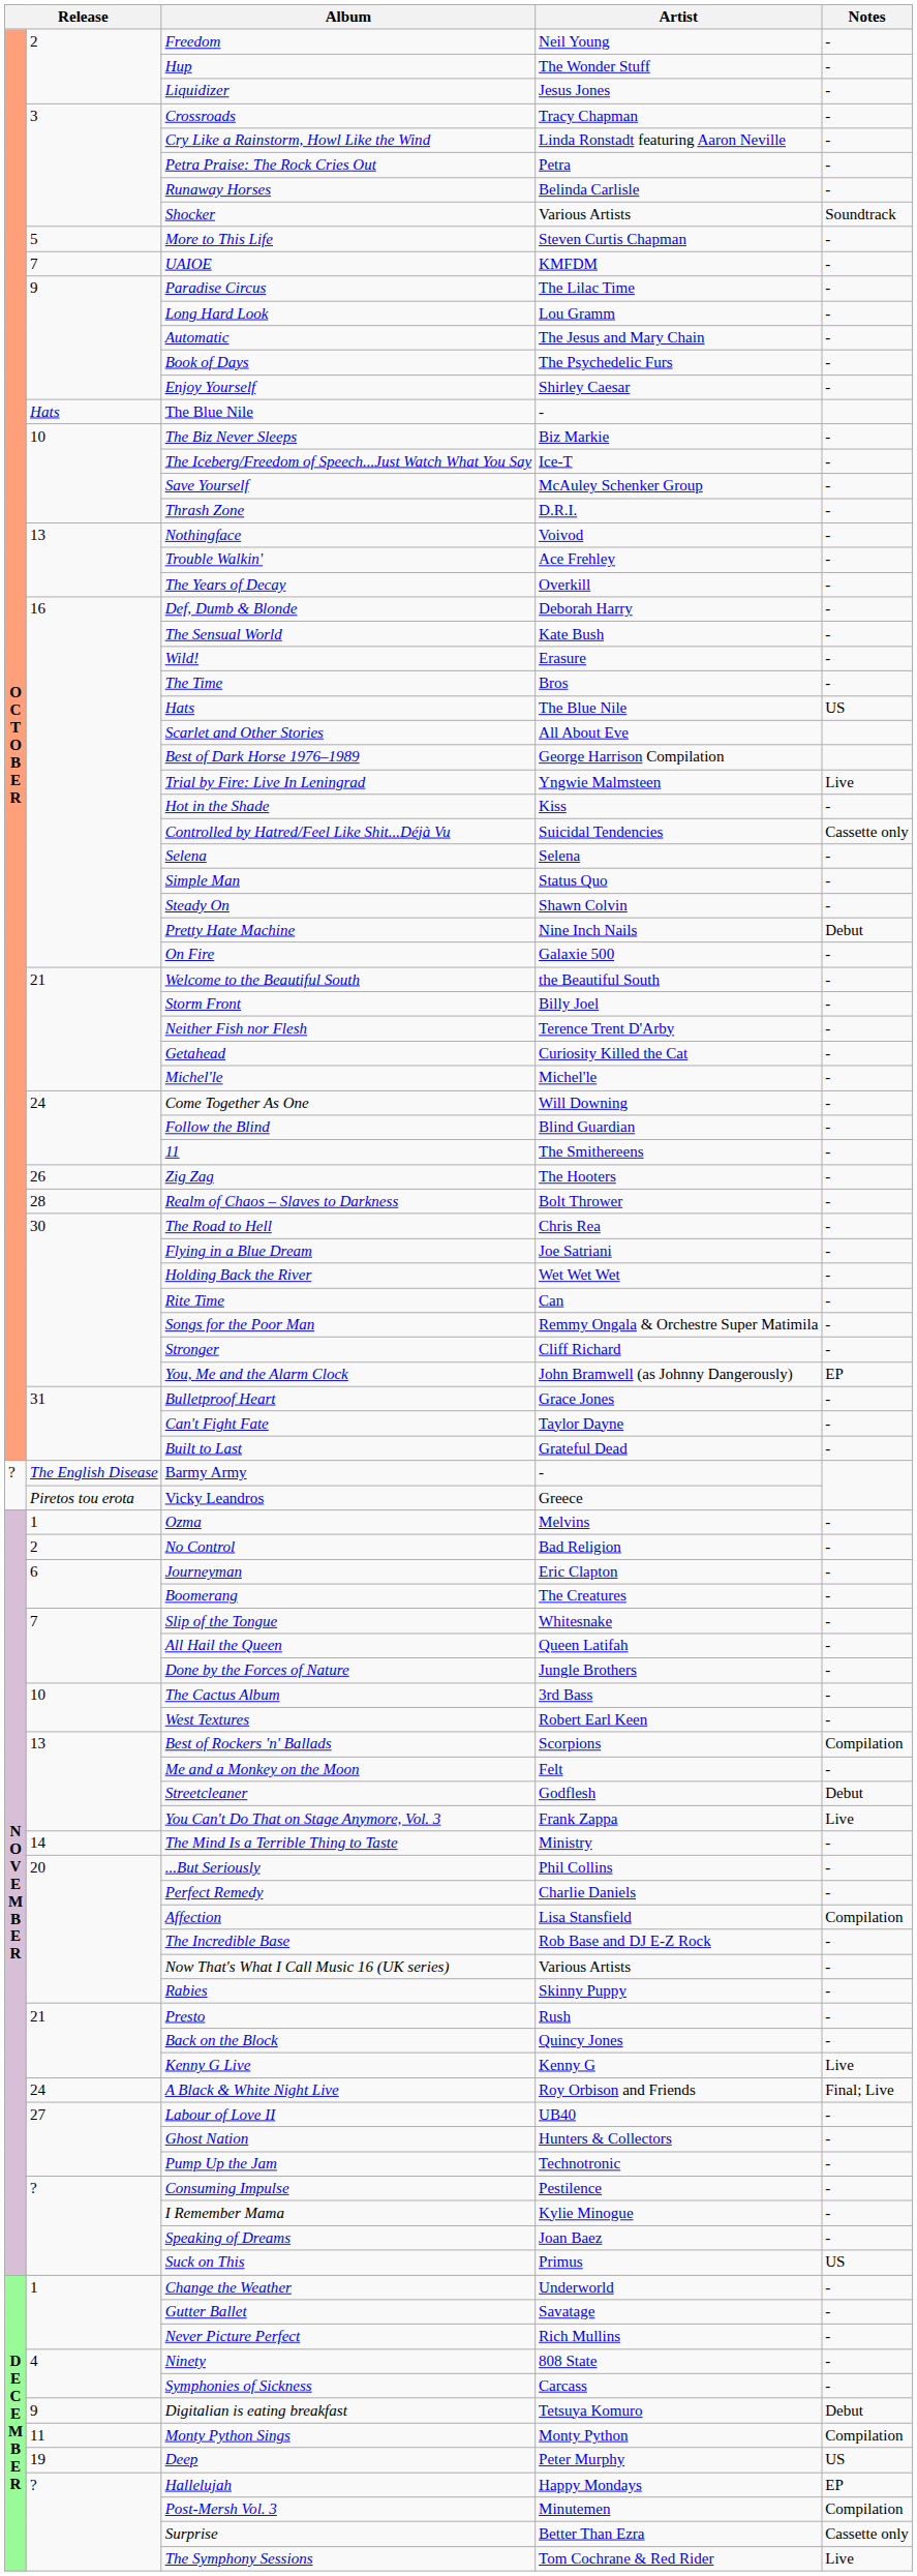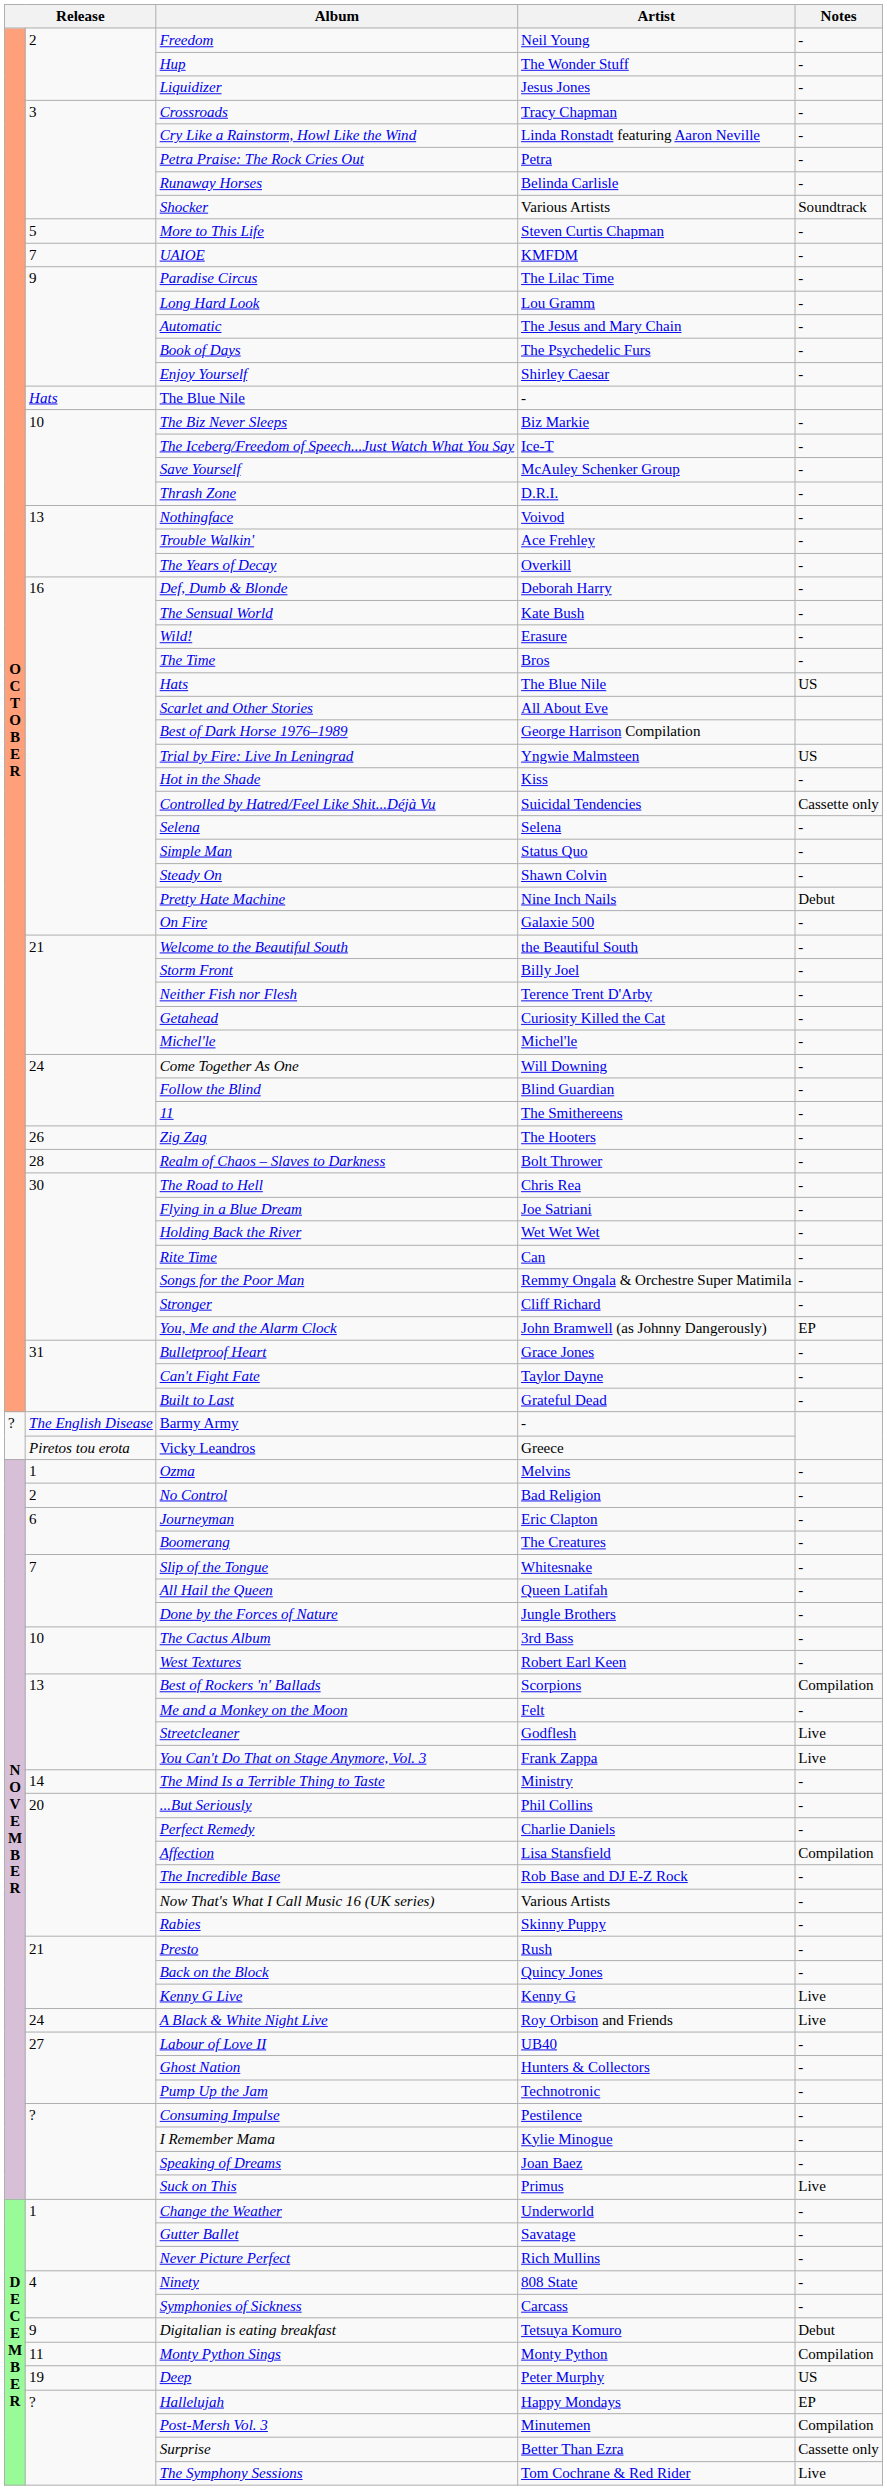Trial by Fire: Live In Leningrad | Notes: Live -> US
Streetcleaner | Notes: Debut -> Live
A Black & White Night Live | Notes: Final; Live -> Live
Suck on This | Notes: US -> Live
